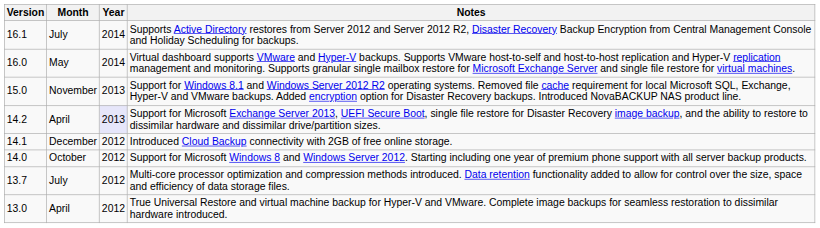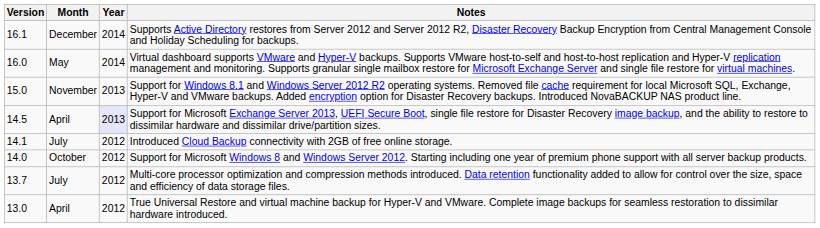row 2 | Month: July -> December
row 5 | Version: 14.2 -> 14.5
row 6 | Month: December -> July
